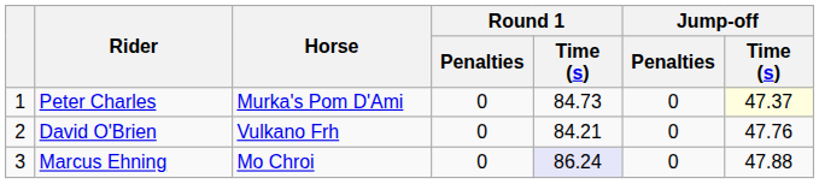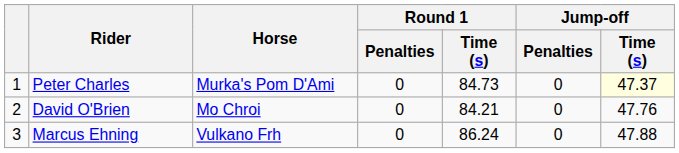David O'Brien | Horse: Vulkano Frh -> Mo Chroi
Marcus Ehning | Horse: Mo Chroi -> Vulkano Frh
Marcus Ehning | Round 1 / Time (s): lavender background -> no background
